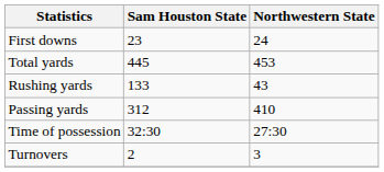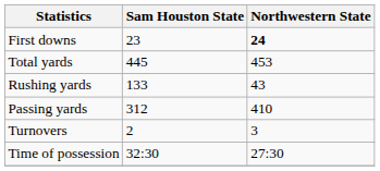First downs | Northwestern State: normal -> bold
rows swapped: Turnovers <-> Time of possession
